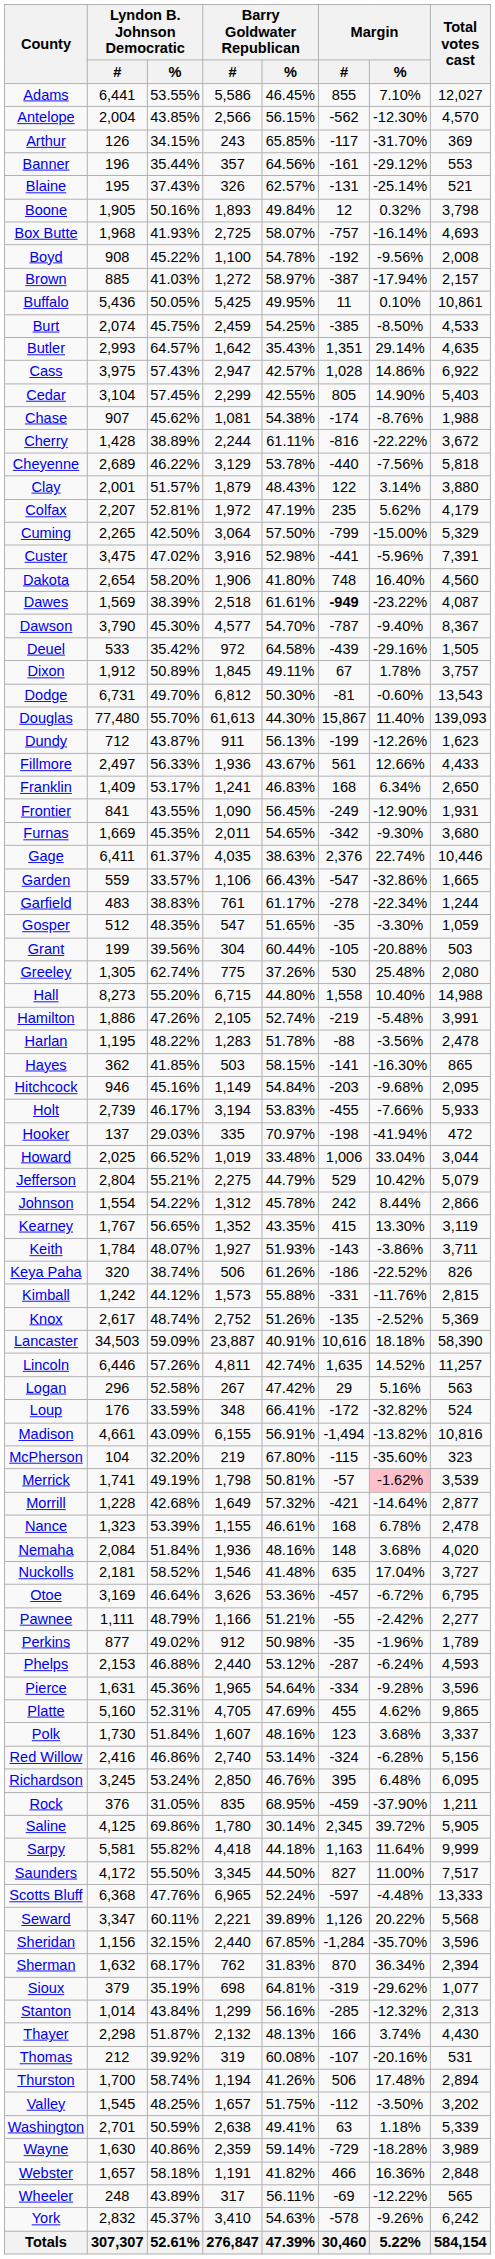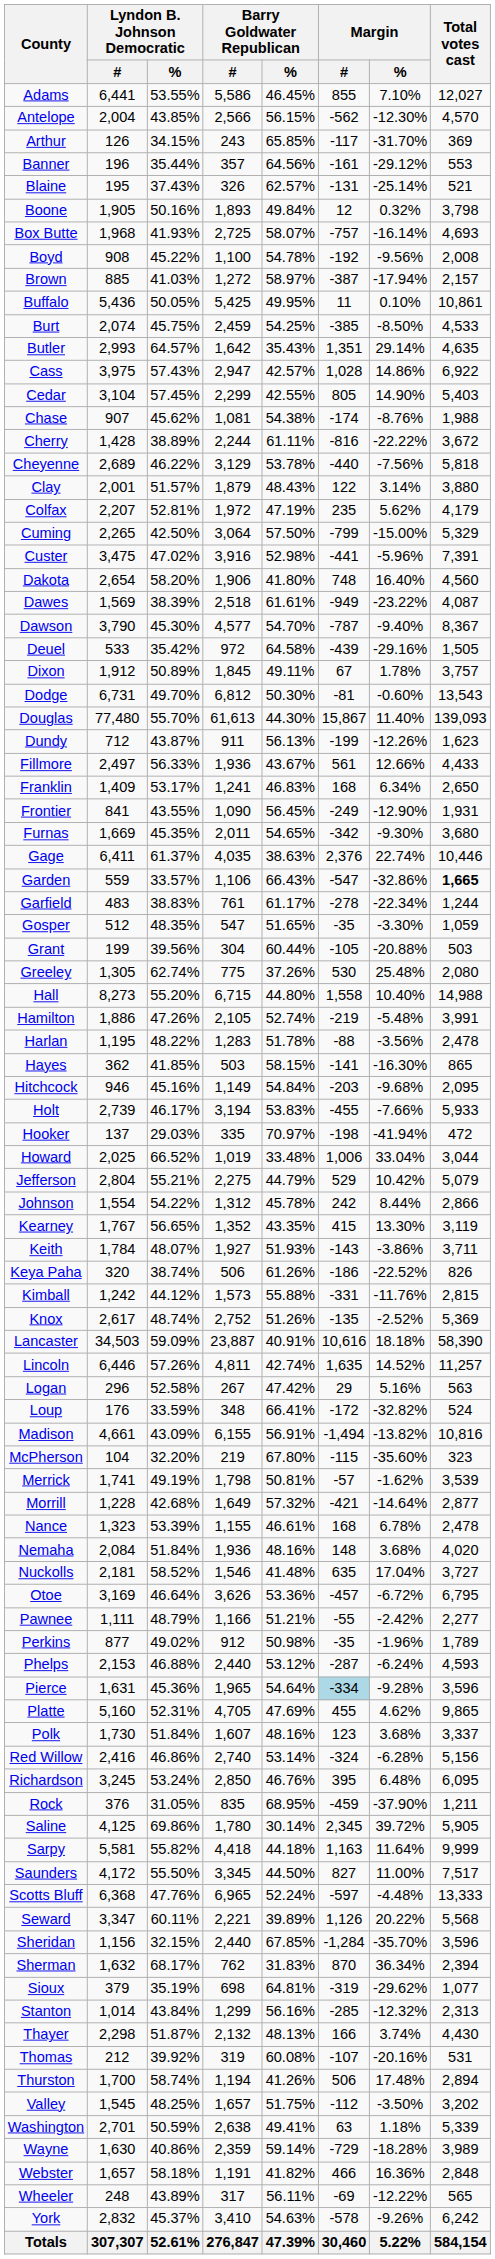Dawes | Margin / #: bold -> normal
Garden | Total votes cast: normal -> bold
Merrick | Margin / %: pink background -> no background
Pierce | Margin / #: no background -> lightblue background
